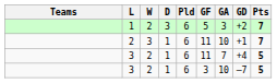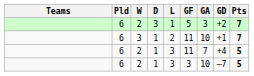columns swapped: Pld <-> L
